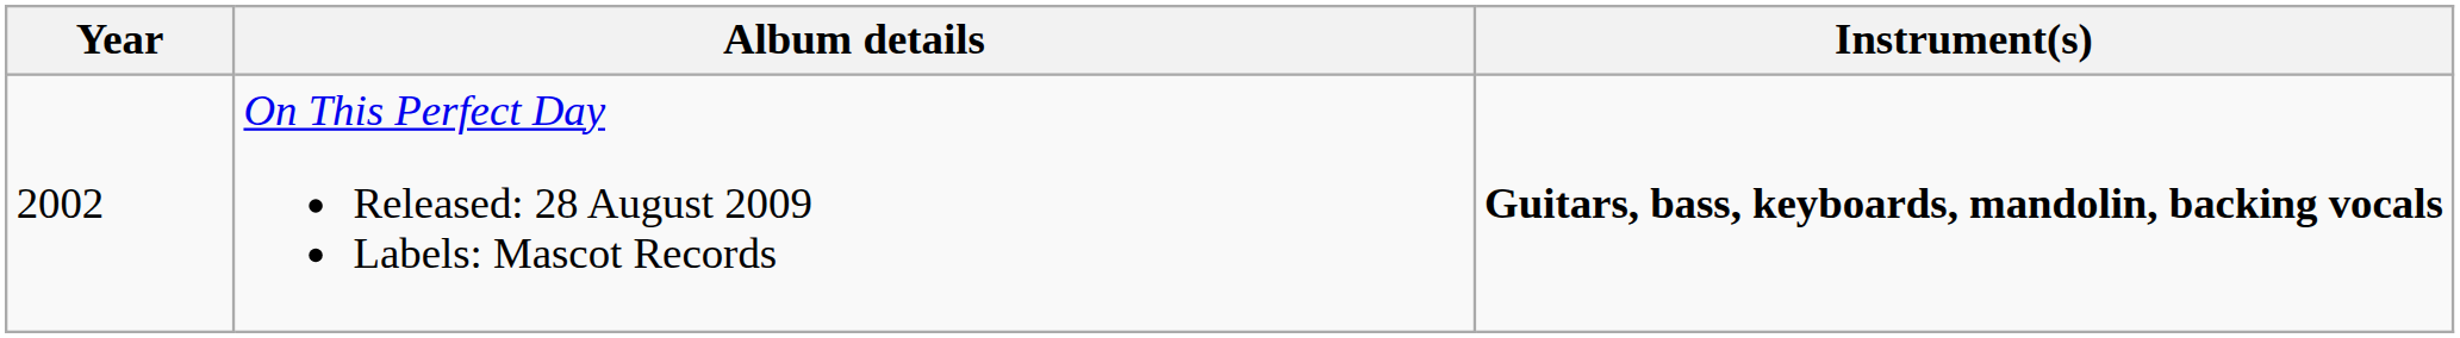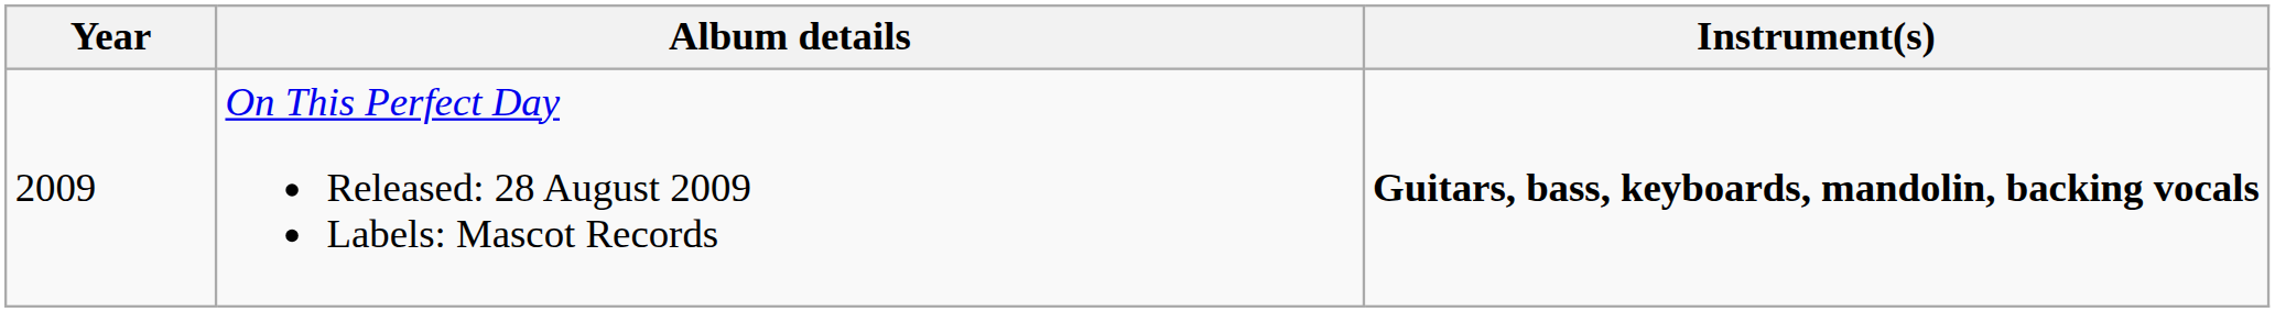row 2 | Year: 2002 -> 2009
